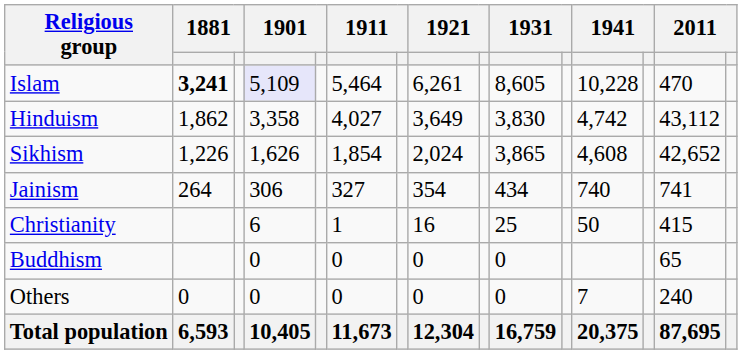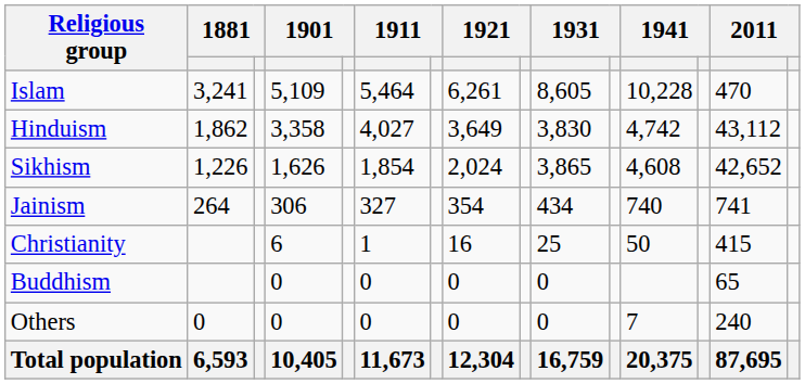Islam | column 2: bold -> normal
Islam | column 4: lavender background -> no background
